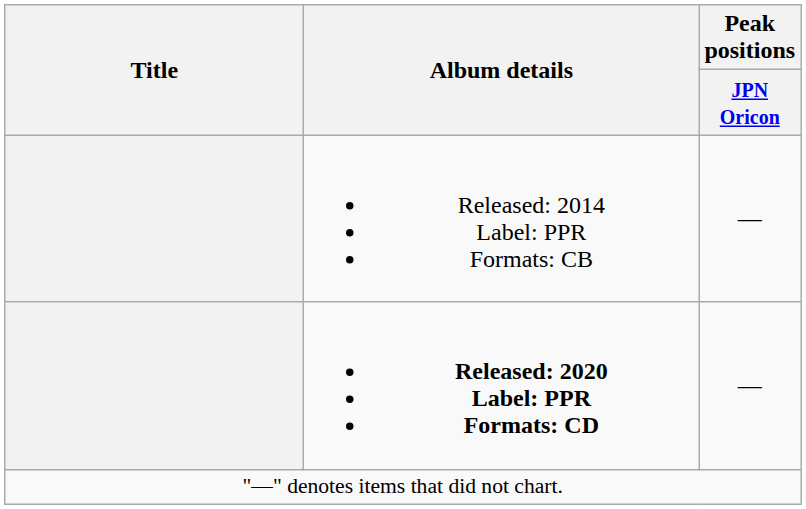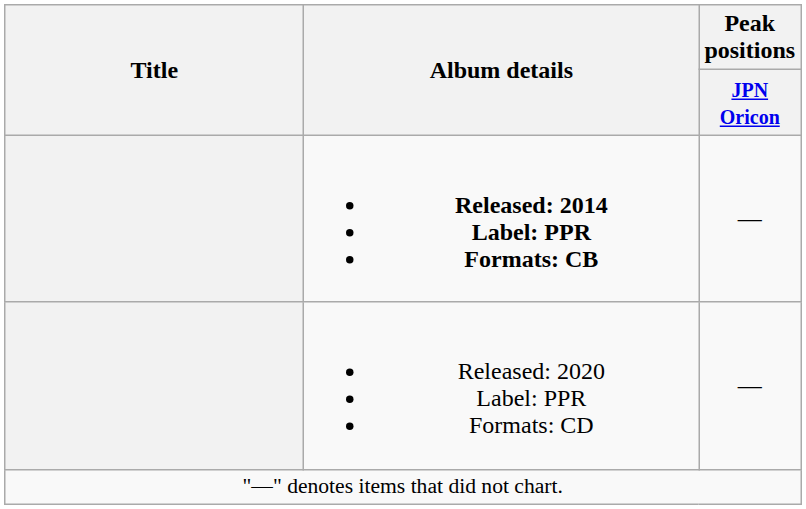Released: 2014 Label: PPR Formats: СВ | Album details: normal -> bold
Released: 2020 Label: PPR Formats: CD | Album details: bold -> normal
